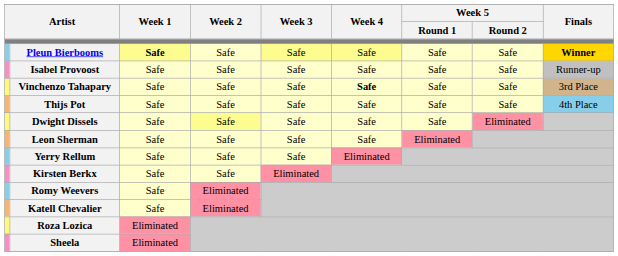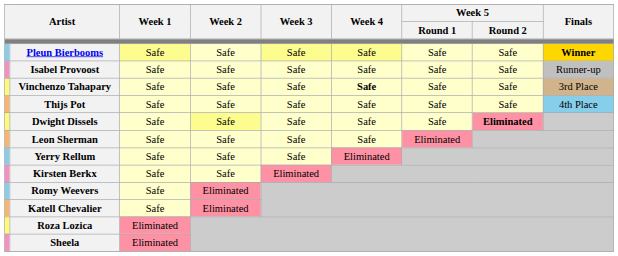Pleun Bierbooms | Week 1: bold -> normal
Dwight Dissels | Week 5 / Round 2: normal -> bold
